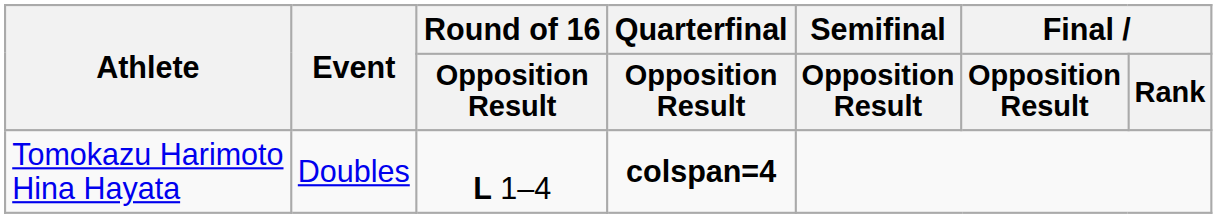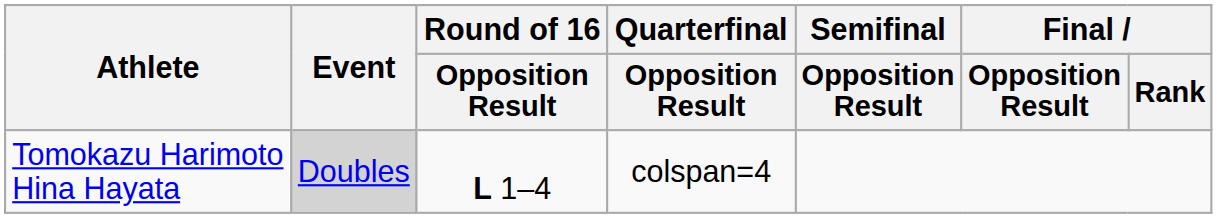Tomokazu Harimoto Hina Hayata | Event: no background -> lightgrey background
Tomokazu Harimoto Hina Hayata | Quarterfinal / Opposition Result: bold -> normal
